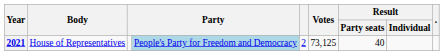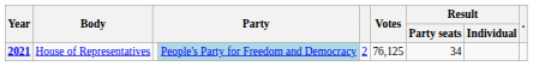2021 | Votes: 73,125 -> 76,125
2021 | Result / Party seats: 40 -> 34
